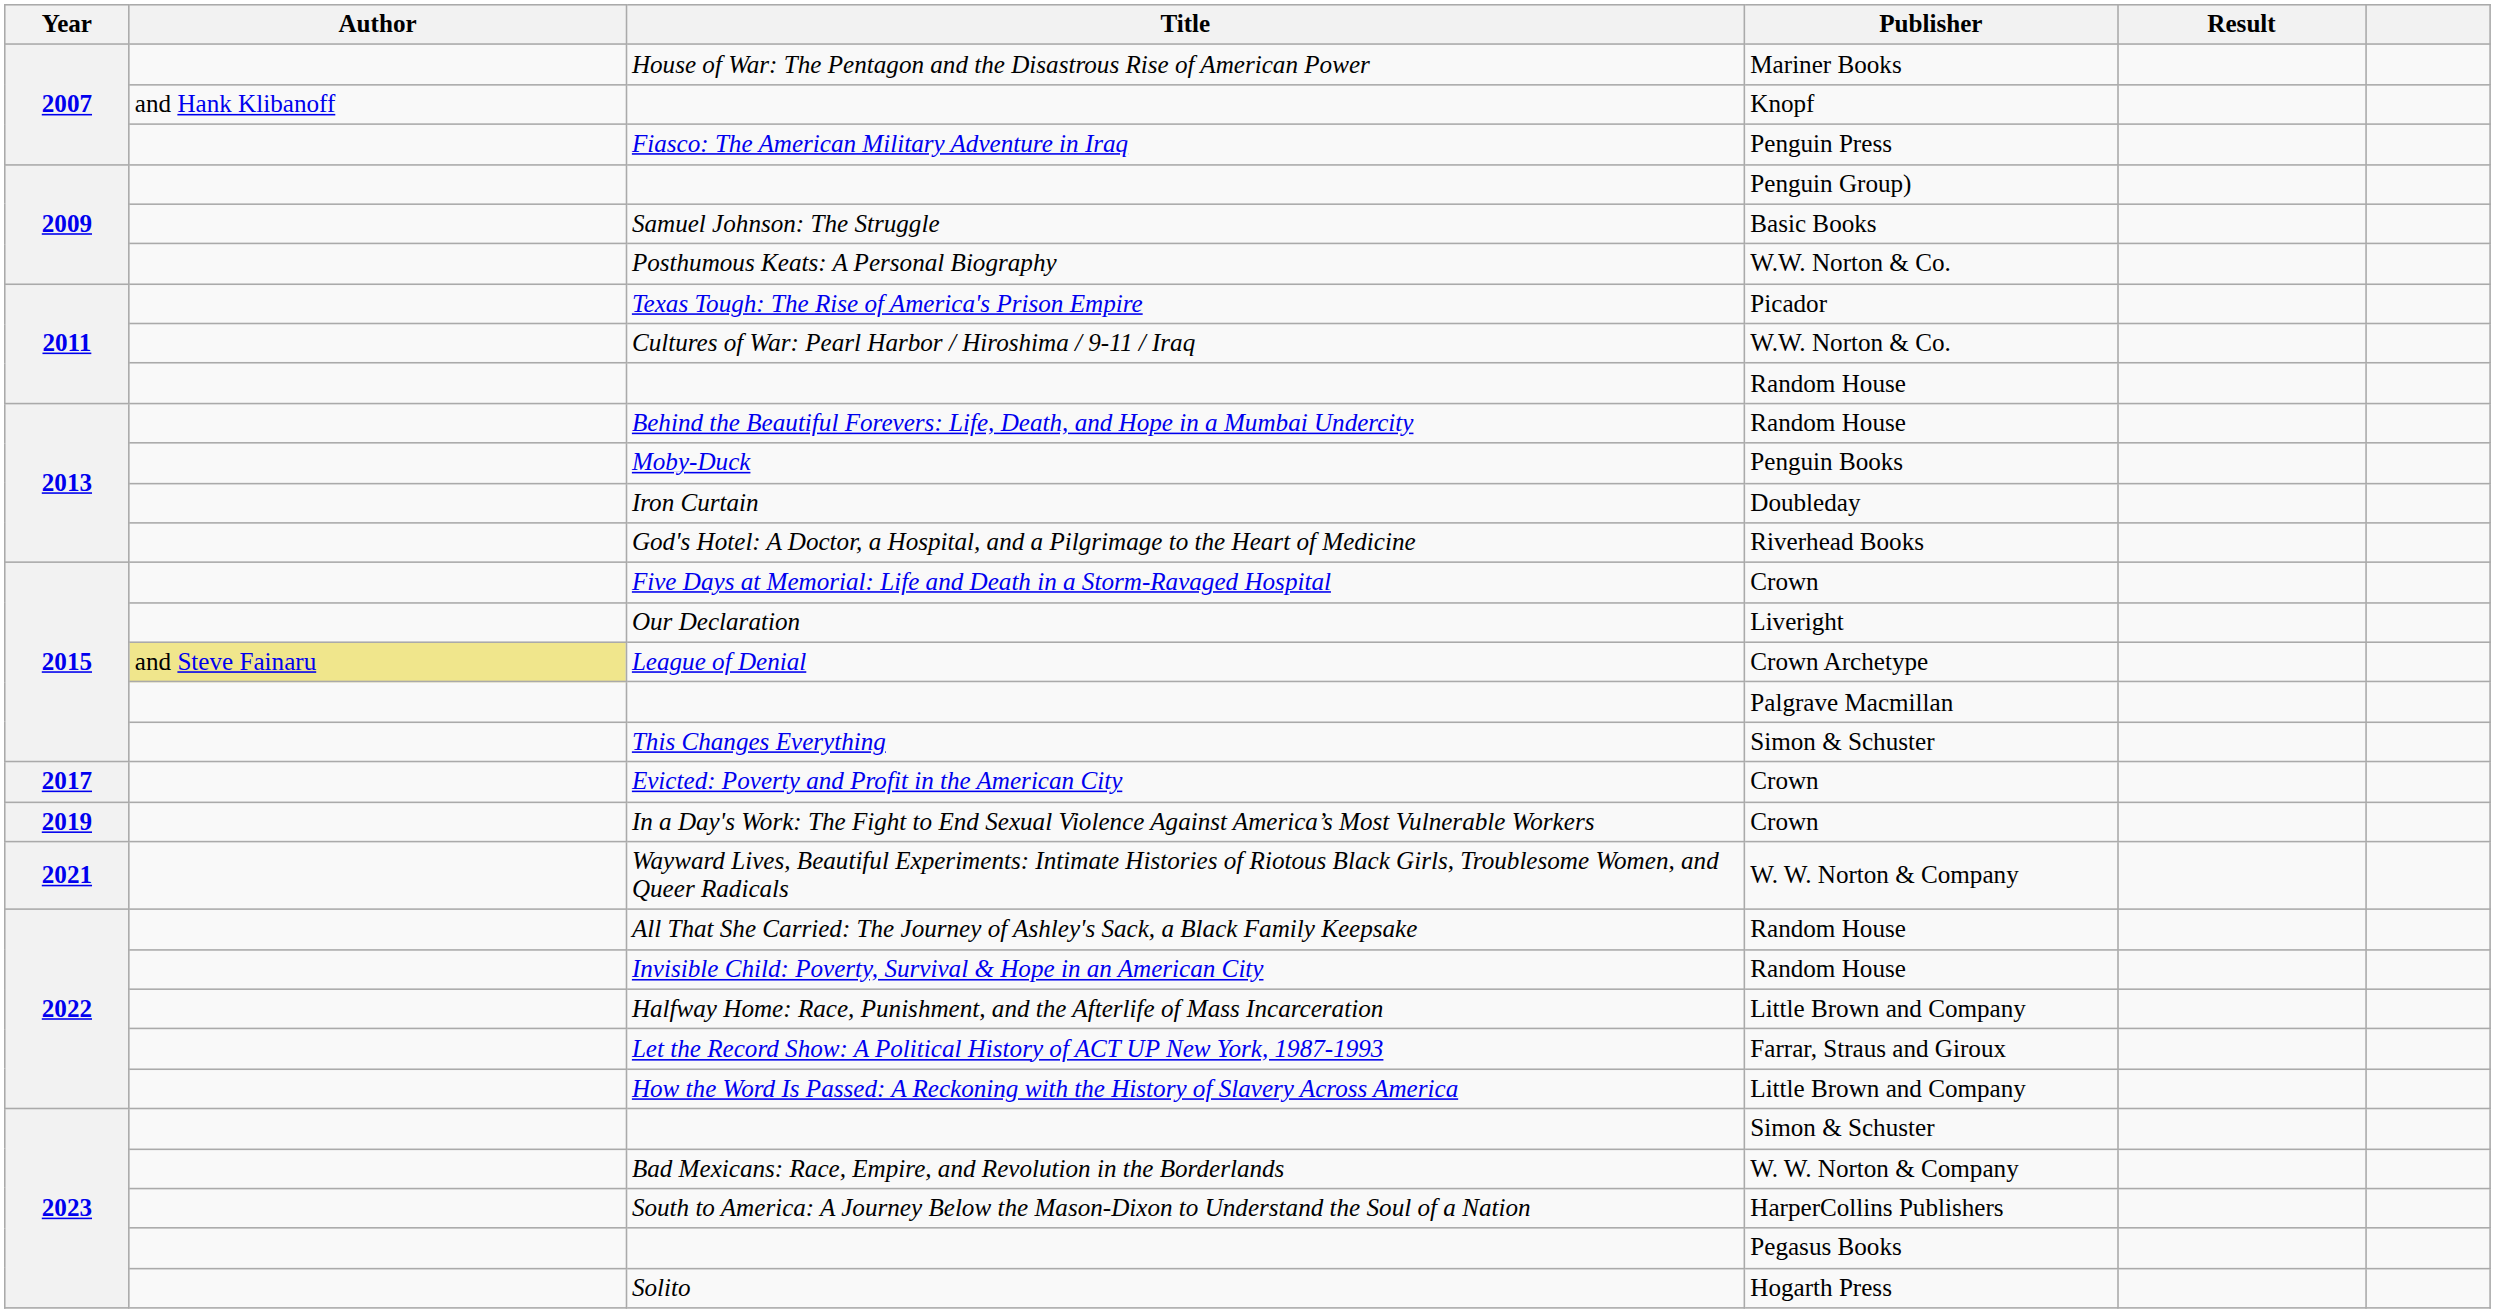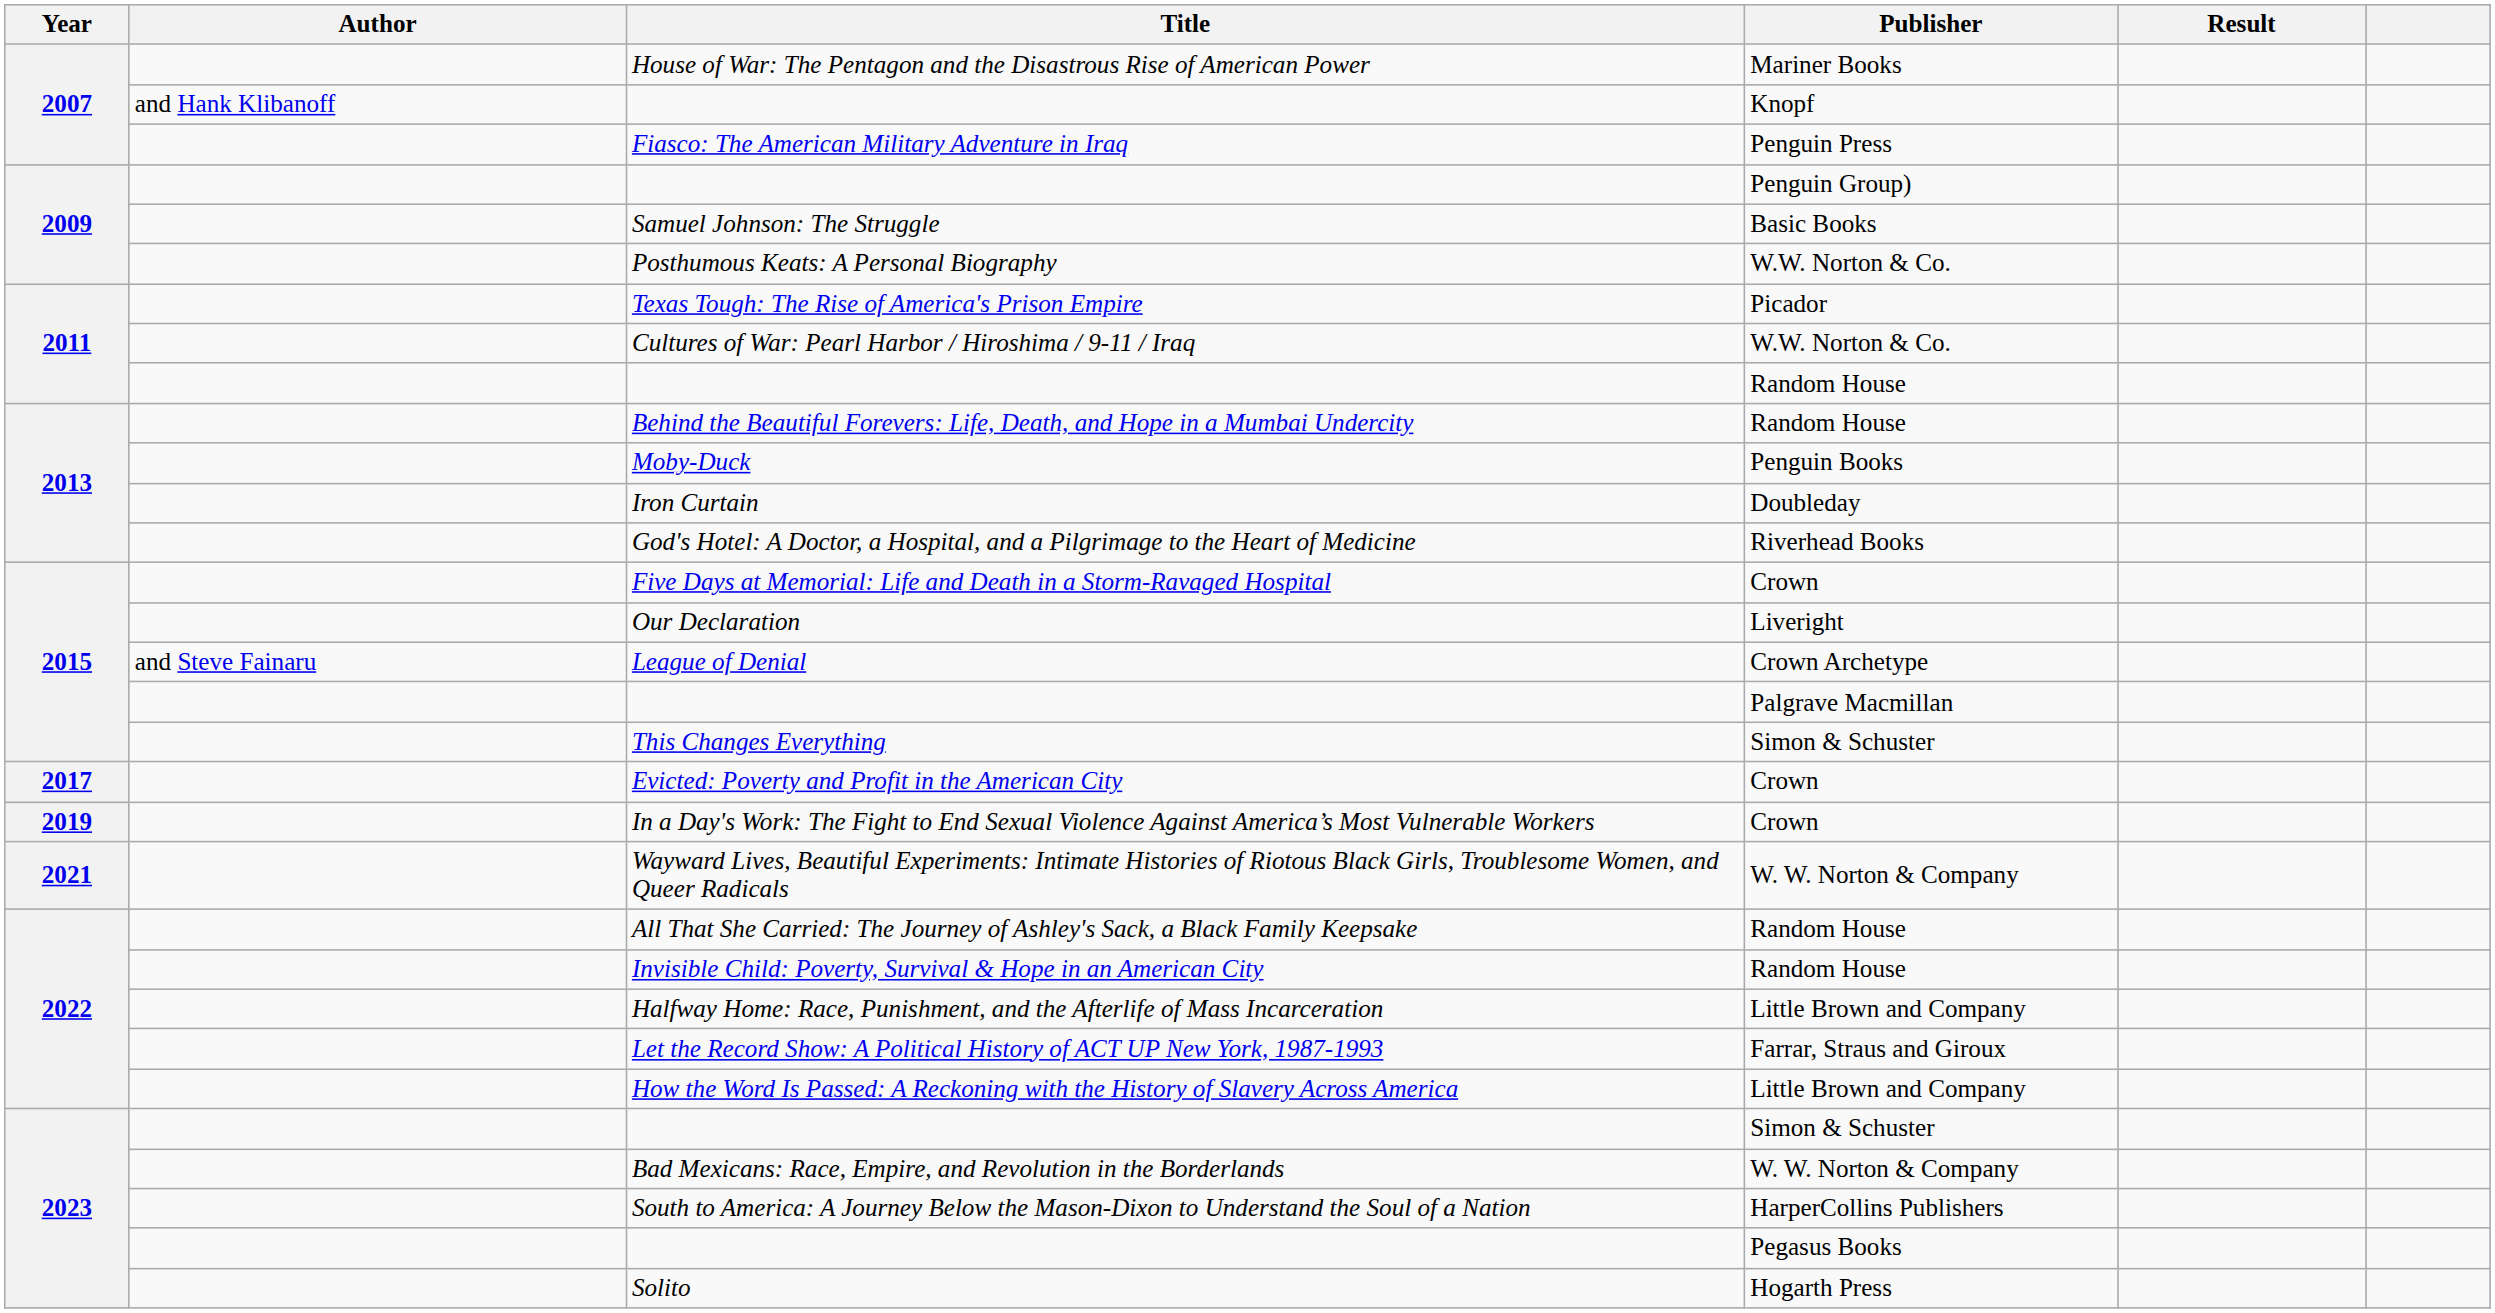League of Denial | Author: khaki background -> no background
